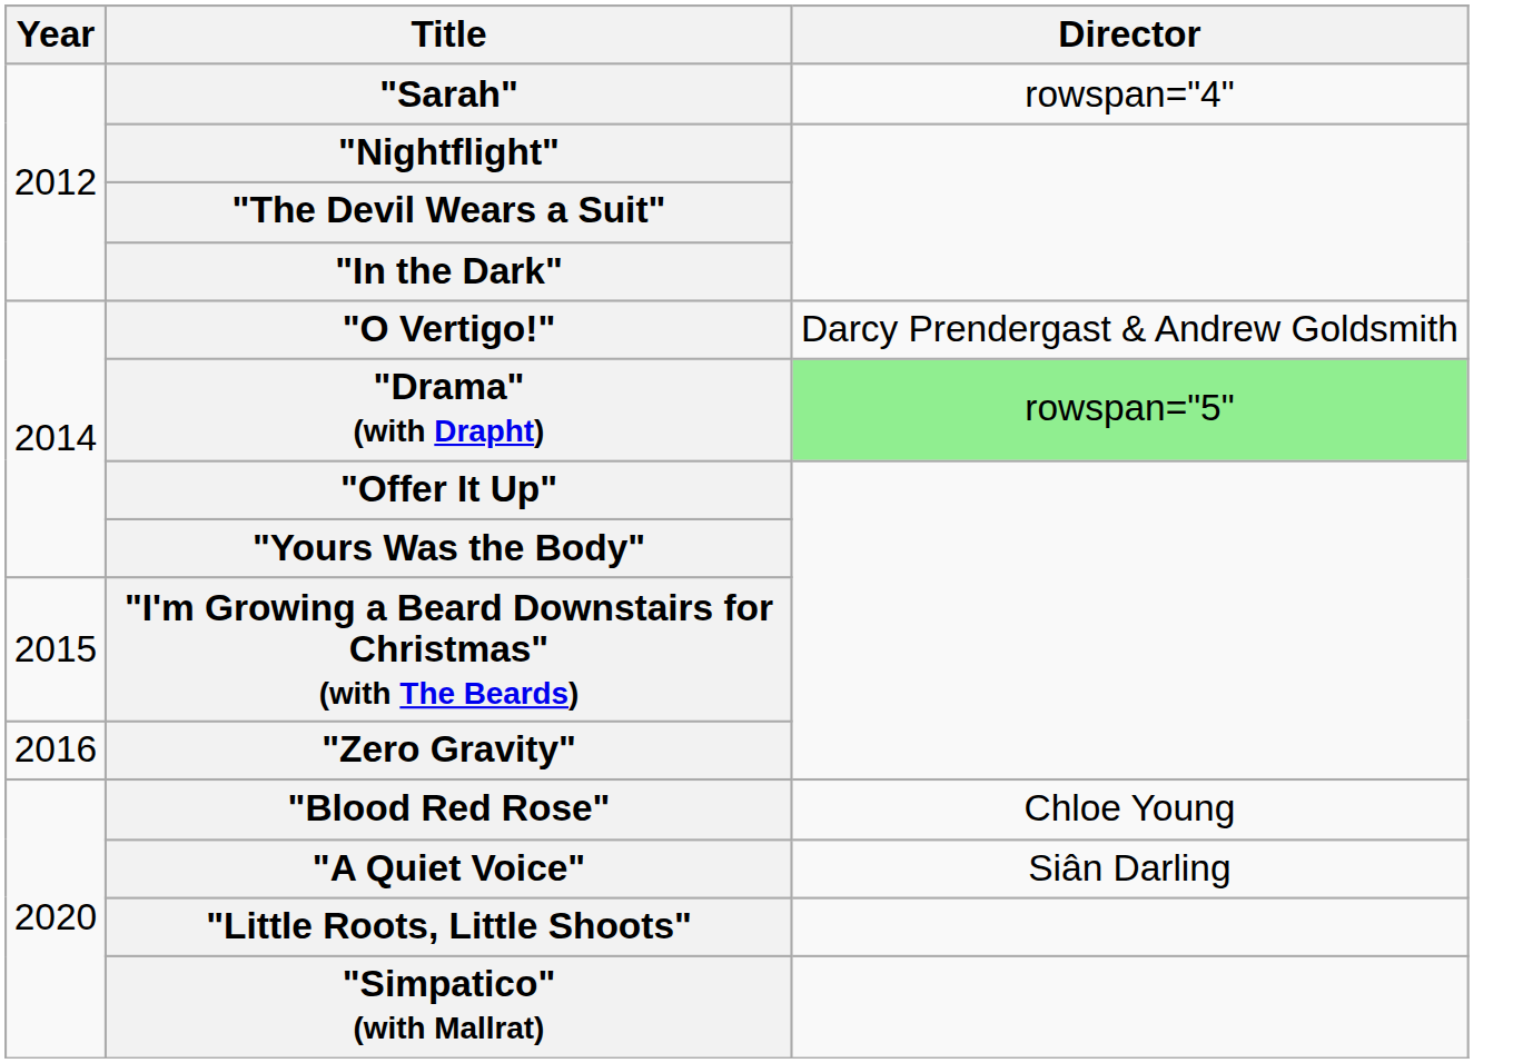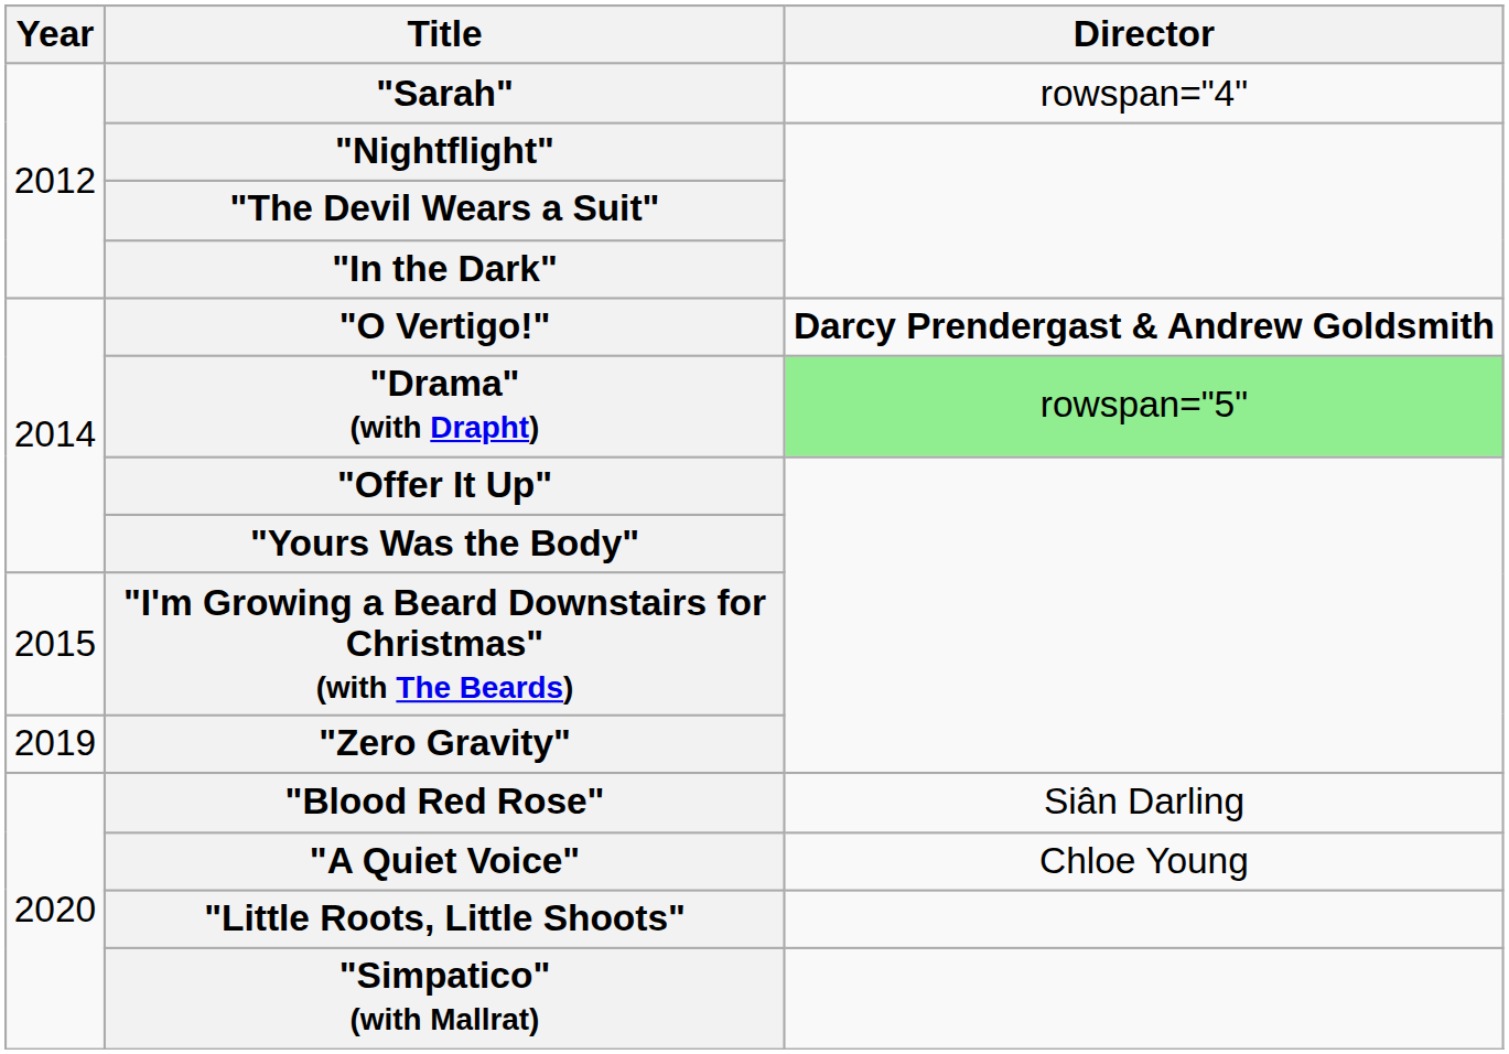"O Vertigo!" | Director: normal -> bold
"Zero Gravity" | Year: 2016 -> 2019
"Blood Red Rose" | Director: Chloe Young -> Siân Darling
"A Quiet Voice" | Director: Siân Darling -> Chloe Young
